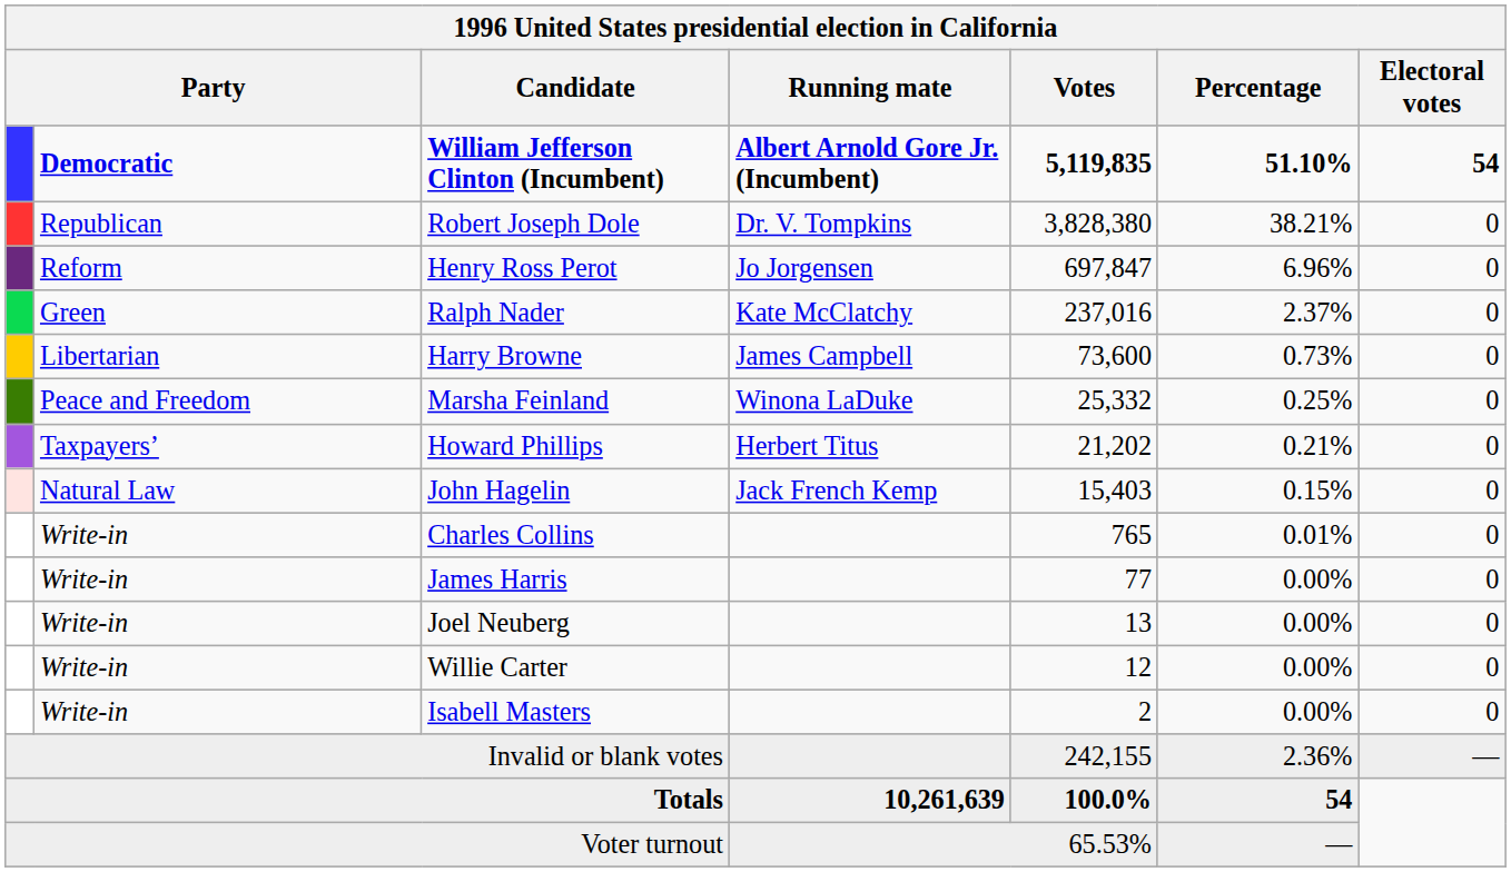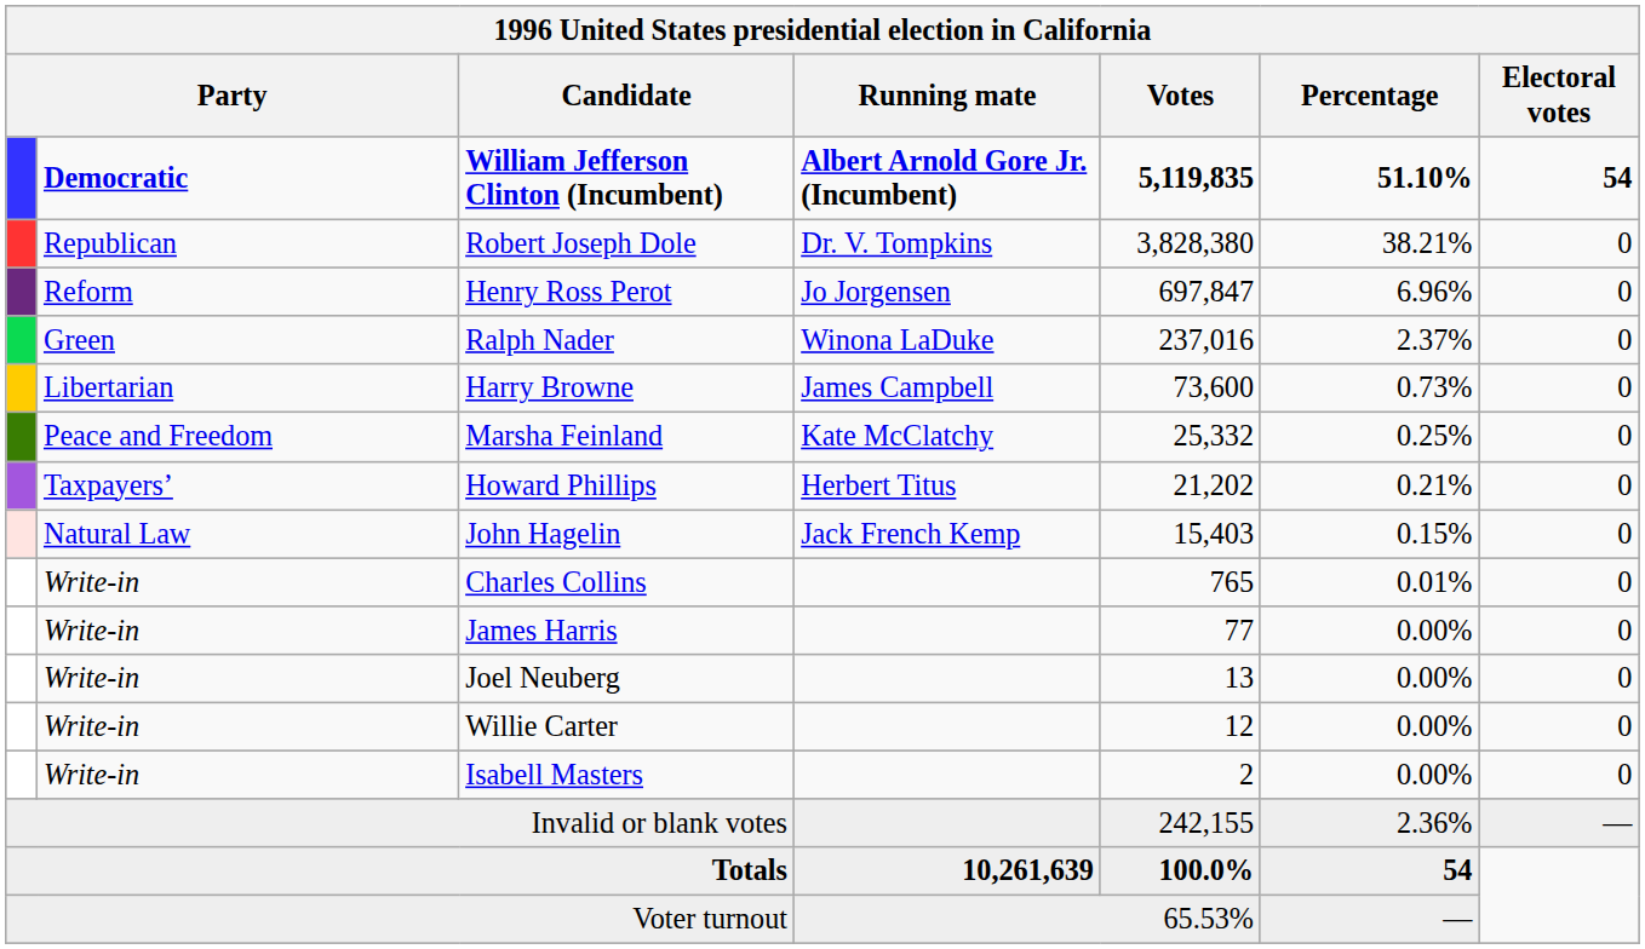Ralph Nader | Running mate: Kate McClatchy -> Winona LaDuke
Marsha Feinland | Running mate: Winona LaDuke -> Kate McClatchy
